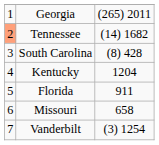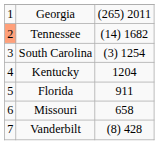South Carolina | column 3: (8) 428 -> (3) 1254
Vanderbilt | column 3: (3) 1254 -> (8) 428
